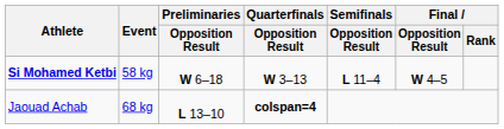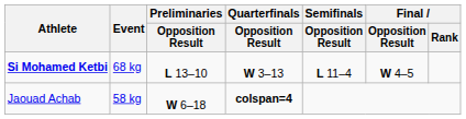Si Mohamed Ketbi | Event: 58 kg -> 68 kg
Si Mohamed Ketbi | Preliminaries / Opposition Result: W 6–18 -> L 13–10
Jaouad Achab | Event: 68 kg -> 58 kg
Jaouad Achab | Preliminaries / Opposition Result: L 13–10 -> W 6–18
